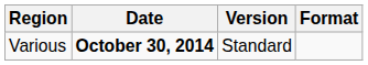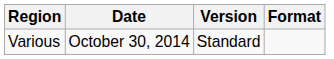Various | Date: bold -> normal
